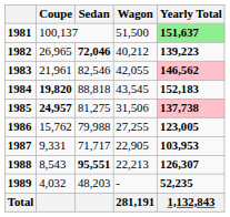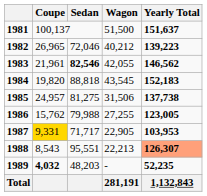1981 | Yearly Total: lightgreen background -> no background
1982 | Sedan: bold -> normal
1983 | Sedan: normal -> bold
1983 | Yearly Total: pink background -> no background
1984 | Coupe: bold -> normal
1985 | Coupe: bold -> normal
1985 | Yearly Total: pink background -> no background
1987 | Coupe: no background -> gold background
1988 | Sedan: bold -> normal
1988 | Yearly Total: no background -> lightsalmon background
1989 | Coupe: normal -> bold
